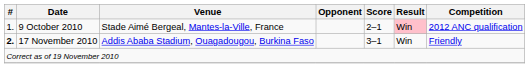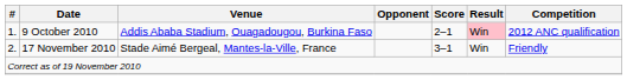9 October 2010 | Venue: Stade Aimé Bergeal, Mantes-la-Ville, France -> Addis Ababa Stadium, Ouagadougou, Burkina Faso
17 November 2010 | #: bold -> normal
17 November 2010 | Venue: Addis Ababa Stadium, Ouagadougou, Burkina Faso -> Stade Aimé Bergeal, Mantes-la-Ville, France
